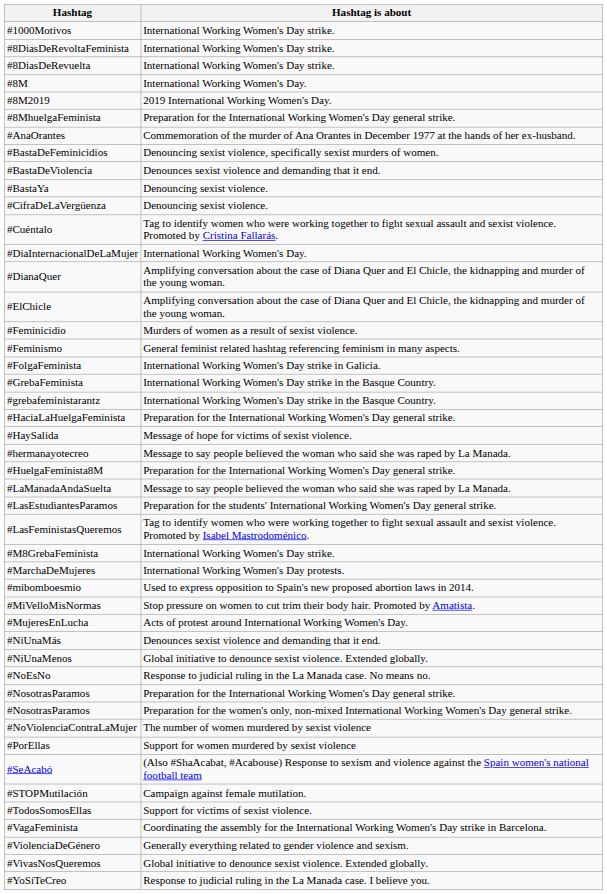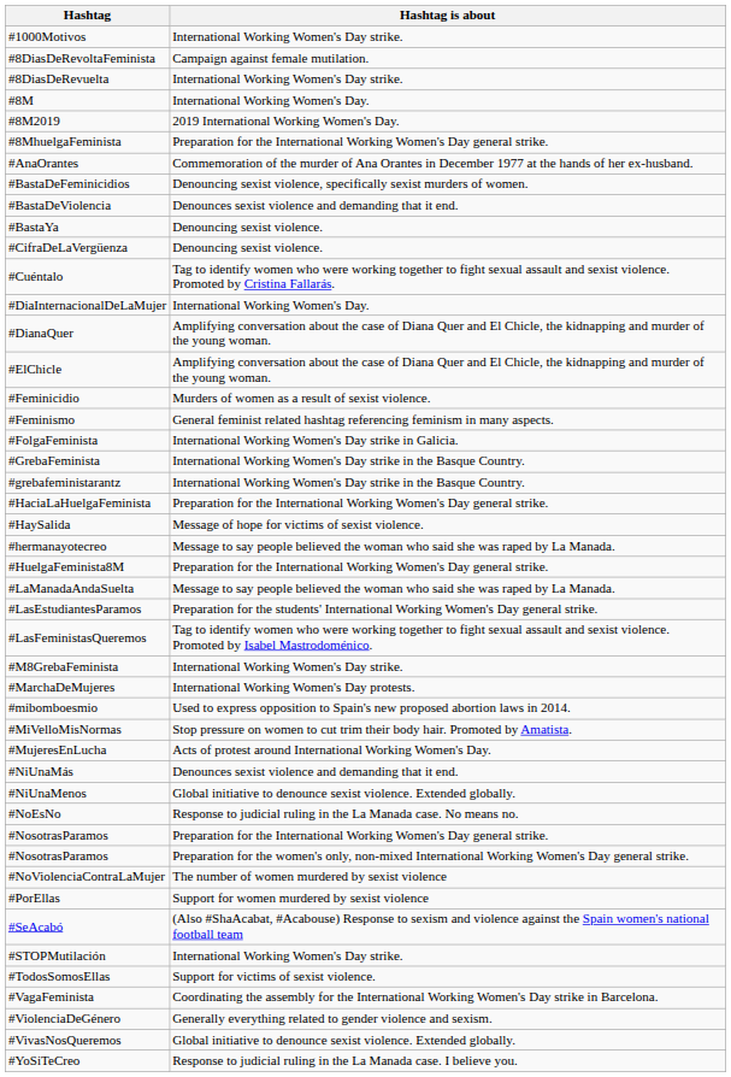row 3 | Hashtag is about: International Working Women's Day strike. -> Campaign against female mutilation.
row 42 | Hashtag is about: Campaign against female mutilation. -> International Working Women's Day strike.
